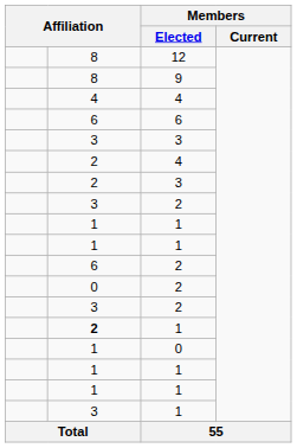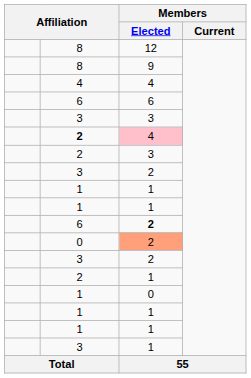2 / 4 | column 2: normal -> bold
2 / 4 | Members / Elected: no background -> pink background
6 / 2 | Members / Elected: normal -> bold
0 / 2 | Members / Elected: no background -> lightsalmon background
2 / 1 | column 2: bold -> normal
